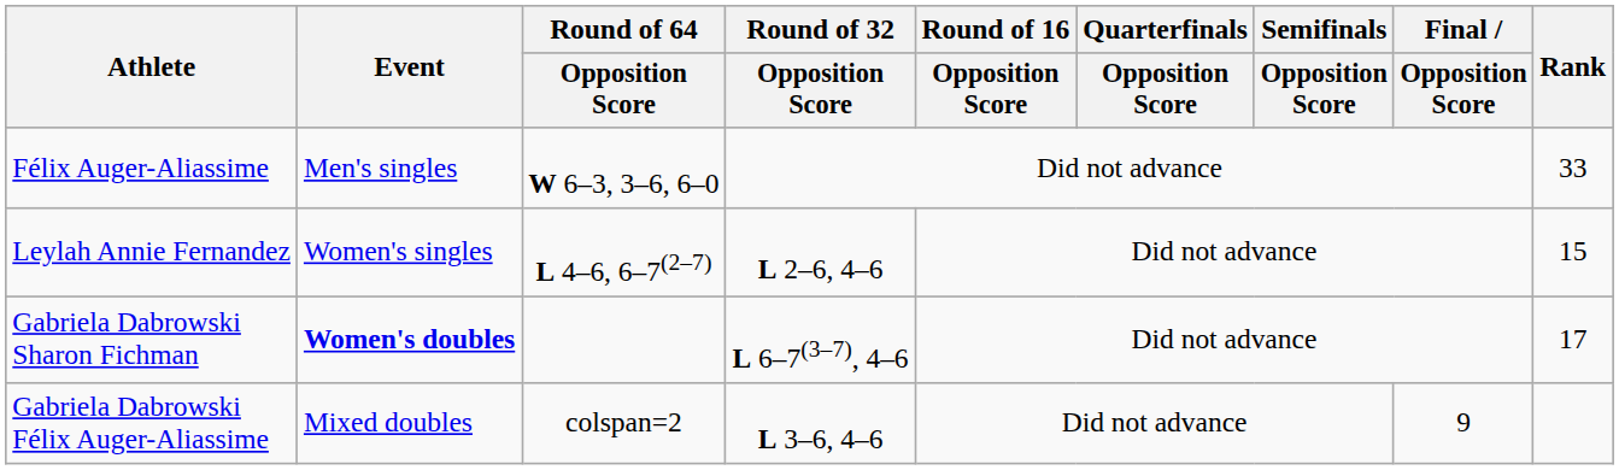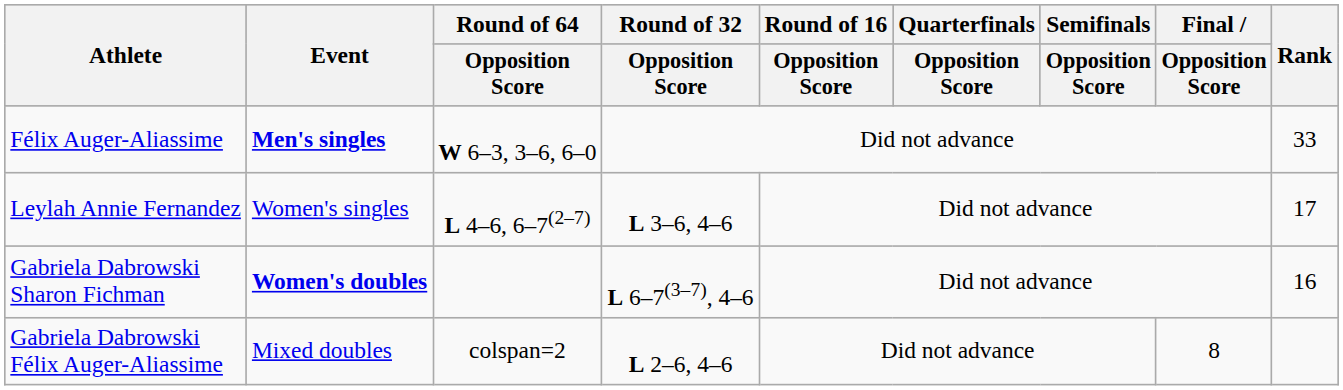Félix Auger-Aliassime | Event: normal -> bold
Leylah Annie Fernandez | Round of 32 / Opposition Score: L 2–6, 4–6 -> L 3–6, 4–6
Leylah Annie Fernandez | Rank: 15 -> 17
Gabriela Dabrowski Sharon Fichman | Rank: 17 -> 16
Gabriela Dabrowski Félix Auger-Aliassime | Round of 32 / Opposition Score: L 3–6, 4–6 -> L 2–6, 4–6
Gabriela Dabrowski Félix Auger-Aliassime | Final / Opposition Score: 9 -> 8
